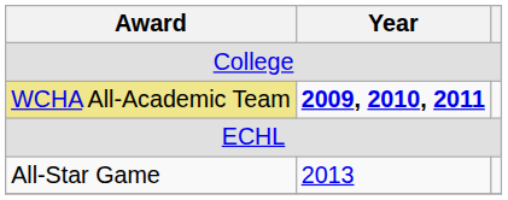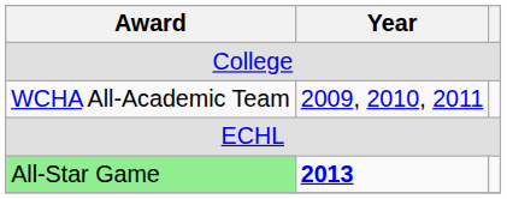WCHA All-Academic Team | Award: khaki background -> no background
WCHA All-Academic Team | Year: bold -> normal
All-Star Game | Award: no background -> lightgreen background
All-Star Game | Year: normal -> bold
